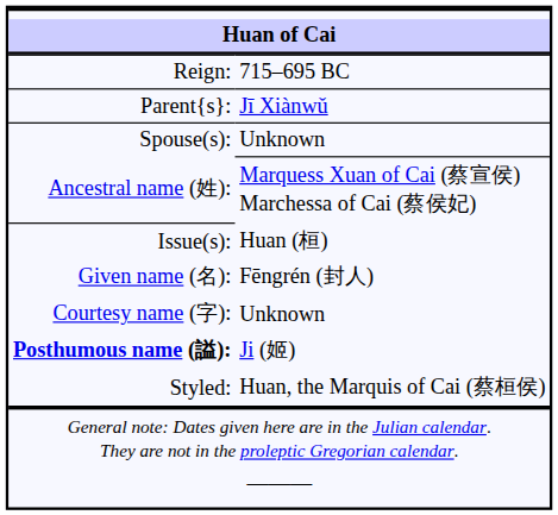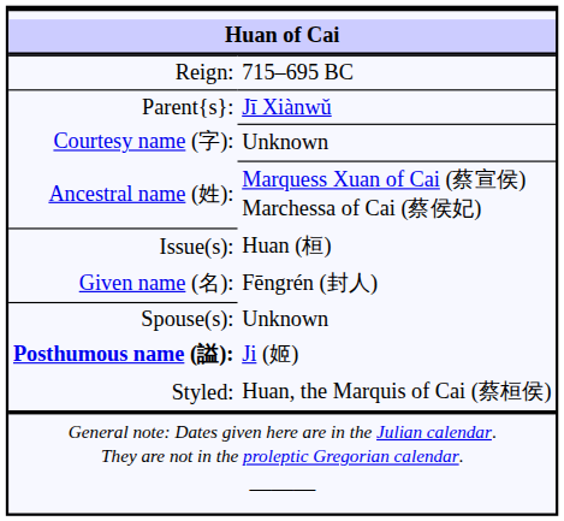row 4 | column 1: Spouse(s): -> Courtesy name (字):
row 8 | column 1: Courtesy name (字): -> Spouse(s):
